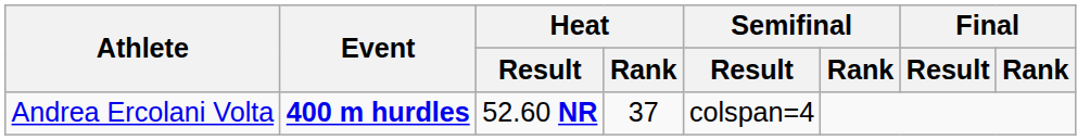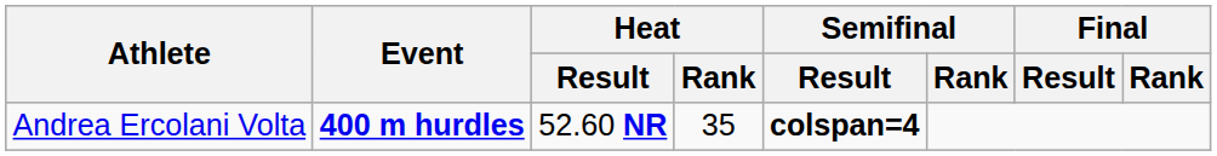Andrea Ercolani Volta | Heat / Rank: 37 -> 35
Andrea Ercolani Volta | Semifinal / Result: normal -> bold
